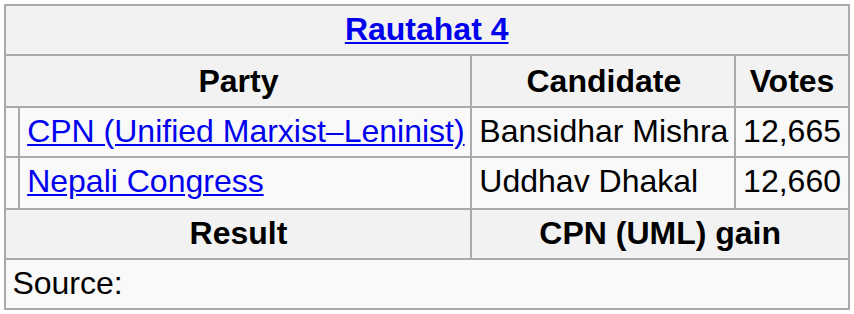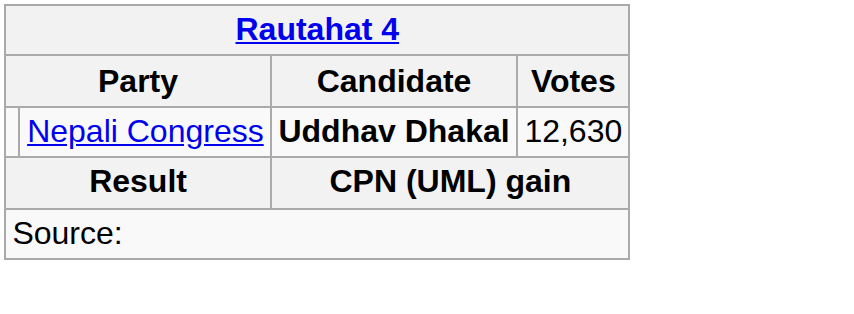- row: CPN (Unified Marxist–Leninist) | Bansidhar Mishra | 12,665
Nepali Congress | Candidate: normal -> bold
Nepali Congress | Votes: 12,660 -> 12,630
